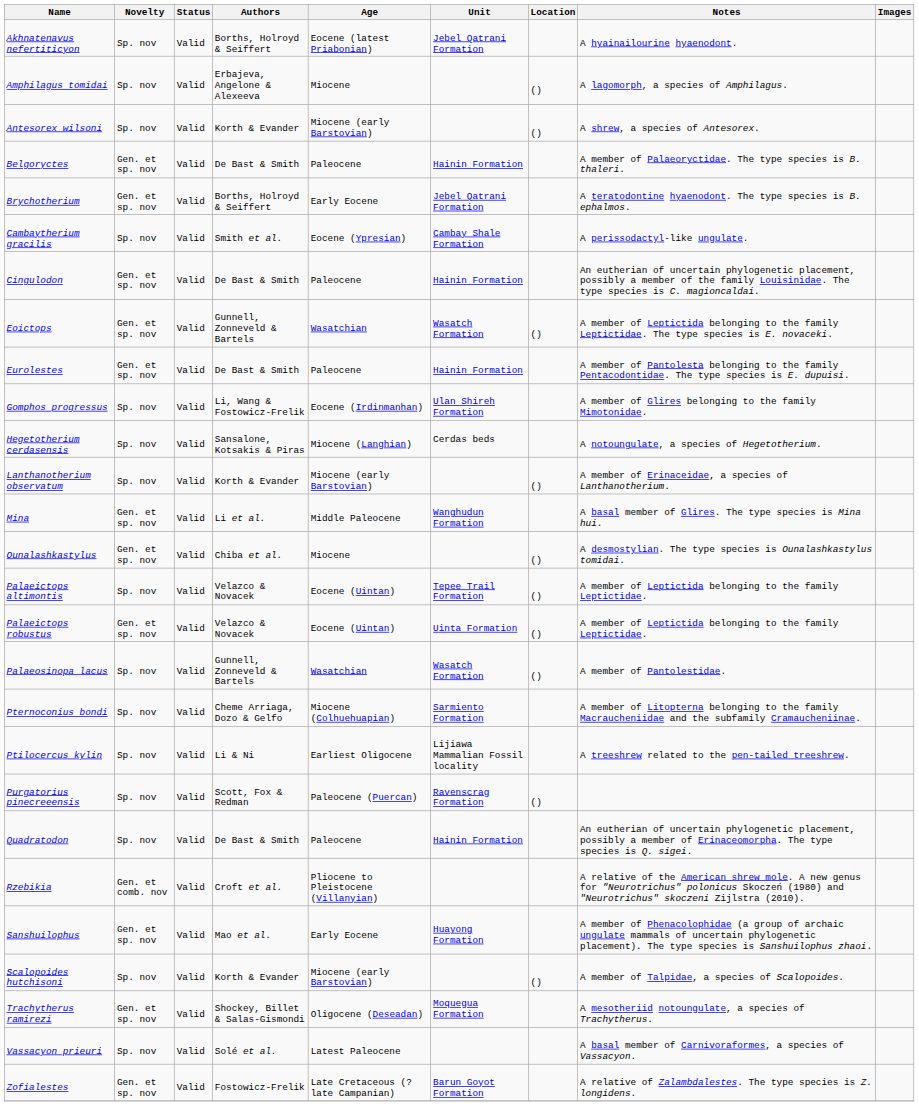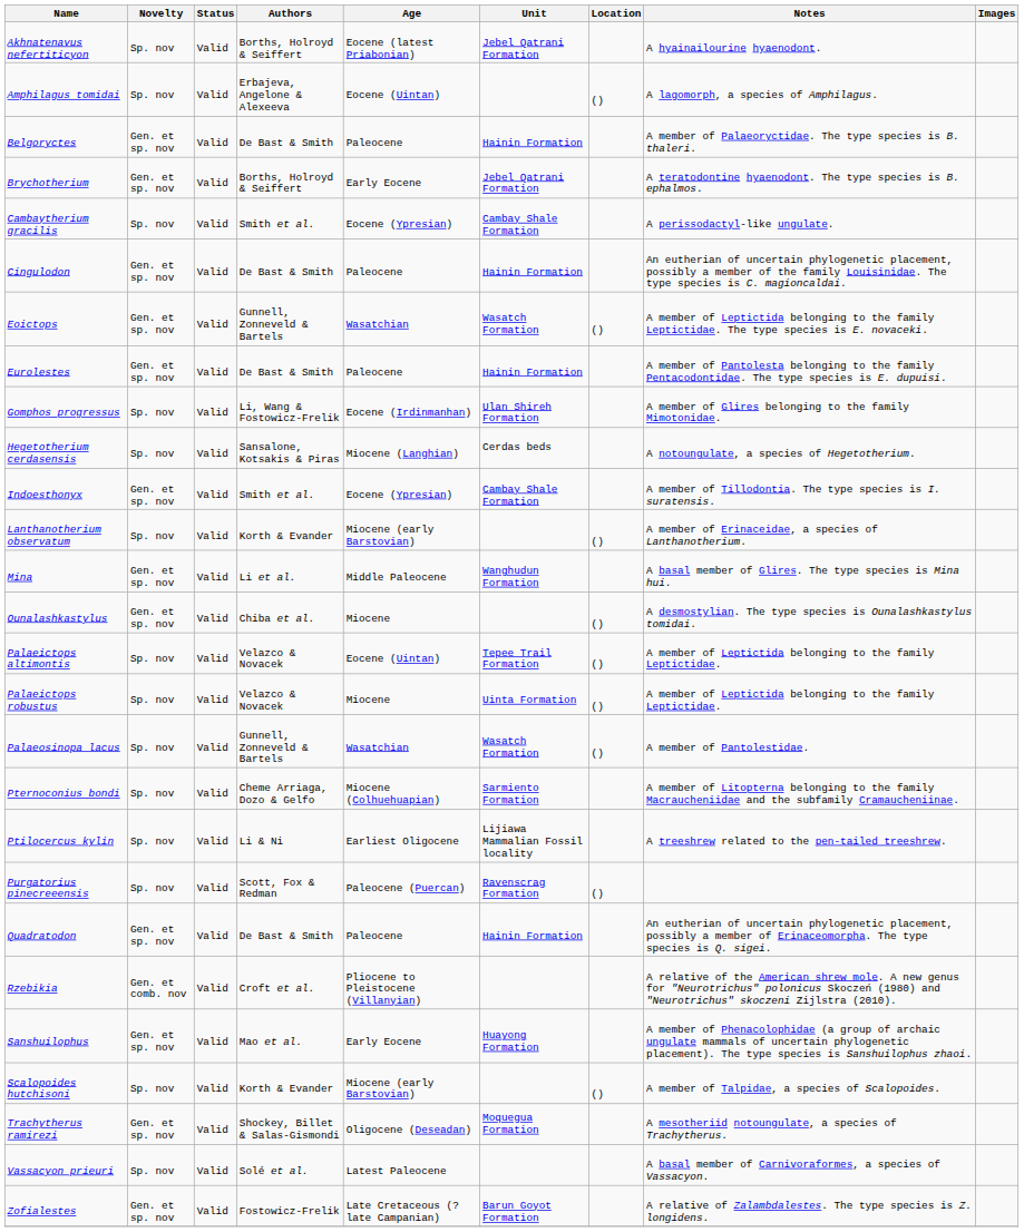Amphilagus tomidai | Age: Miocene -> Eocene (Uintan)
- row: Antesorex wilsoni | Sp. nov | Valid | Korth & Evander | Miocene (early Barstovian) | () | A shrew, a species of Antesorex.
+ row: Indoesthonyx | Gen. et sp. nov | Valid | Smith et al. | Eocene (Ypresian) | Cambay Shale Formation | A member of Tillodontia. The type species is I. suratensis.
Palaeictops robustus | Novelty: Gen. et sp. nov -> Sp. nov
Palaeictops robustus | Age: Eocene (Uintan) -> Miocene
Quadratodon | Novelty: Sp. nov -> Gen. et sp. nov
